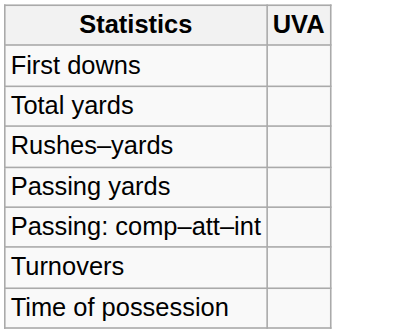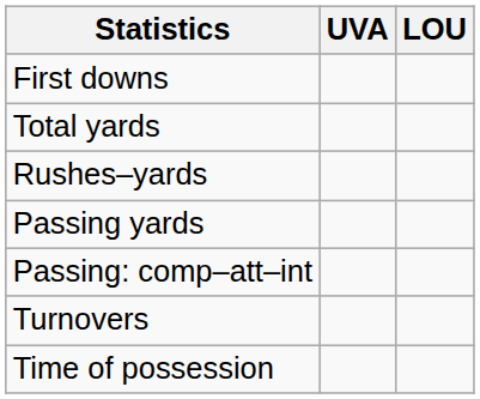+ column: LOU
